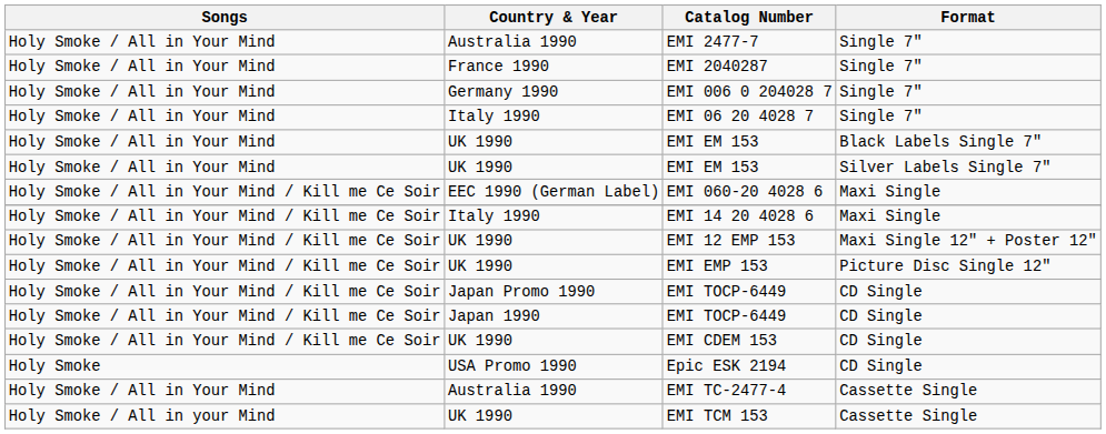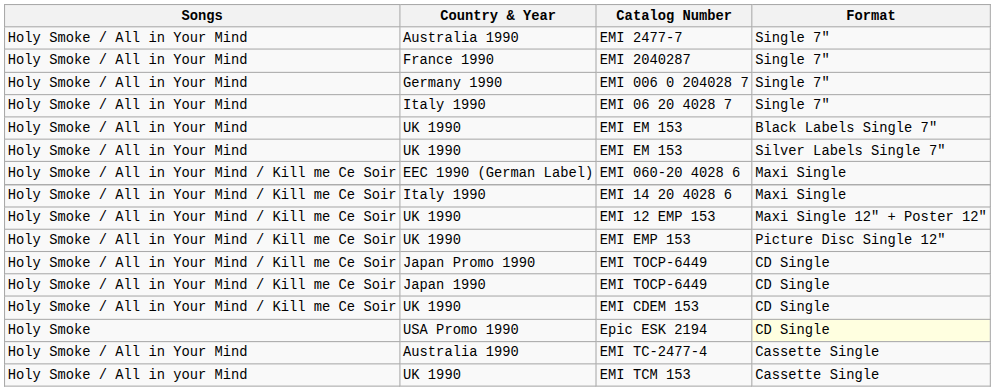Epic ESK 2194 | Format: no background -> lightyellow background
